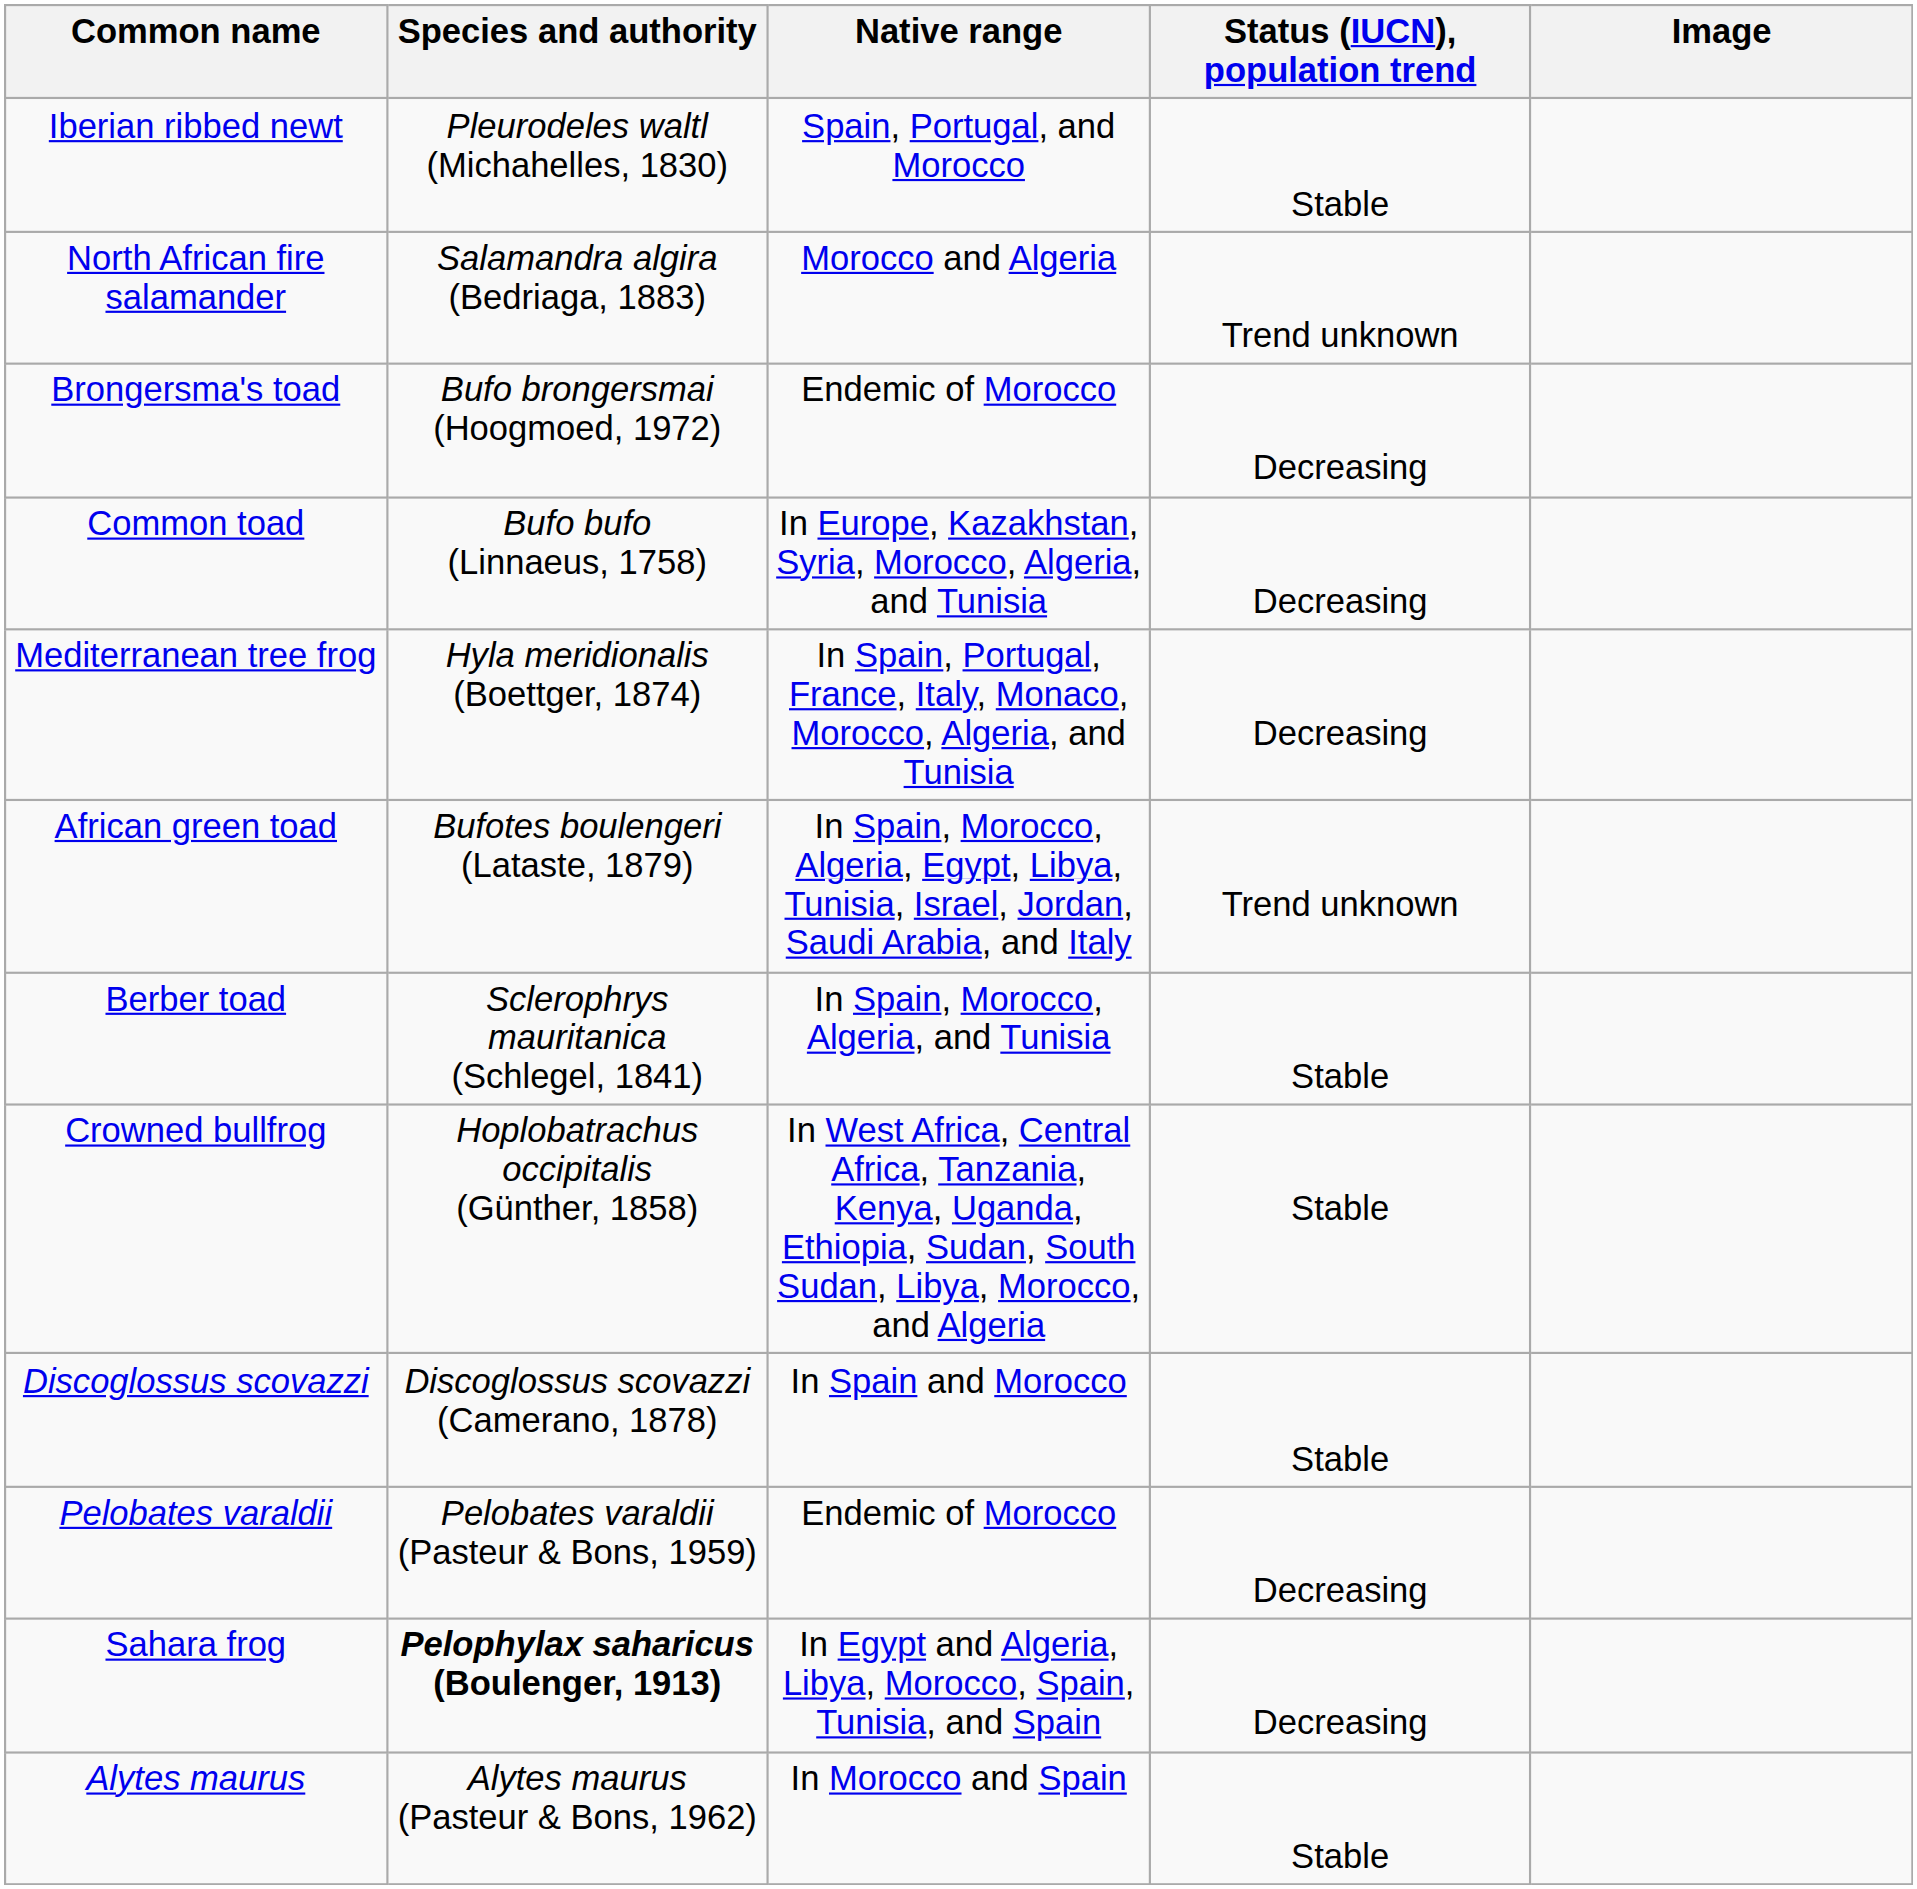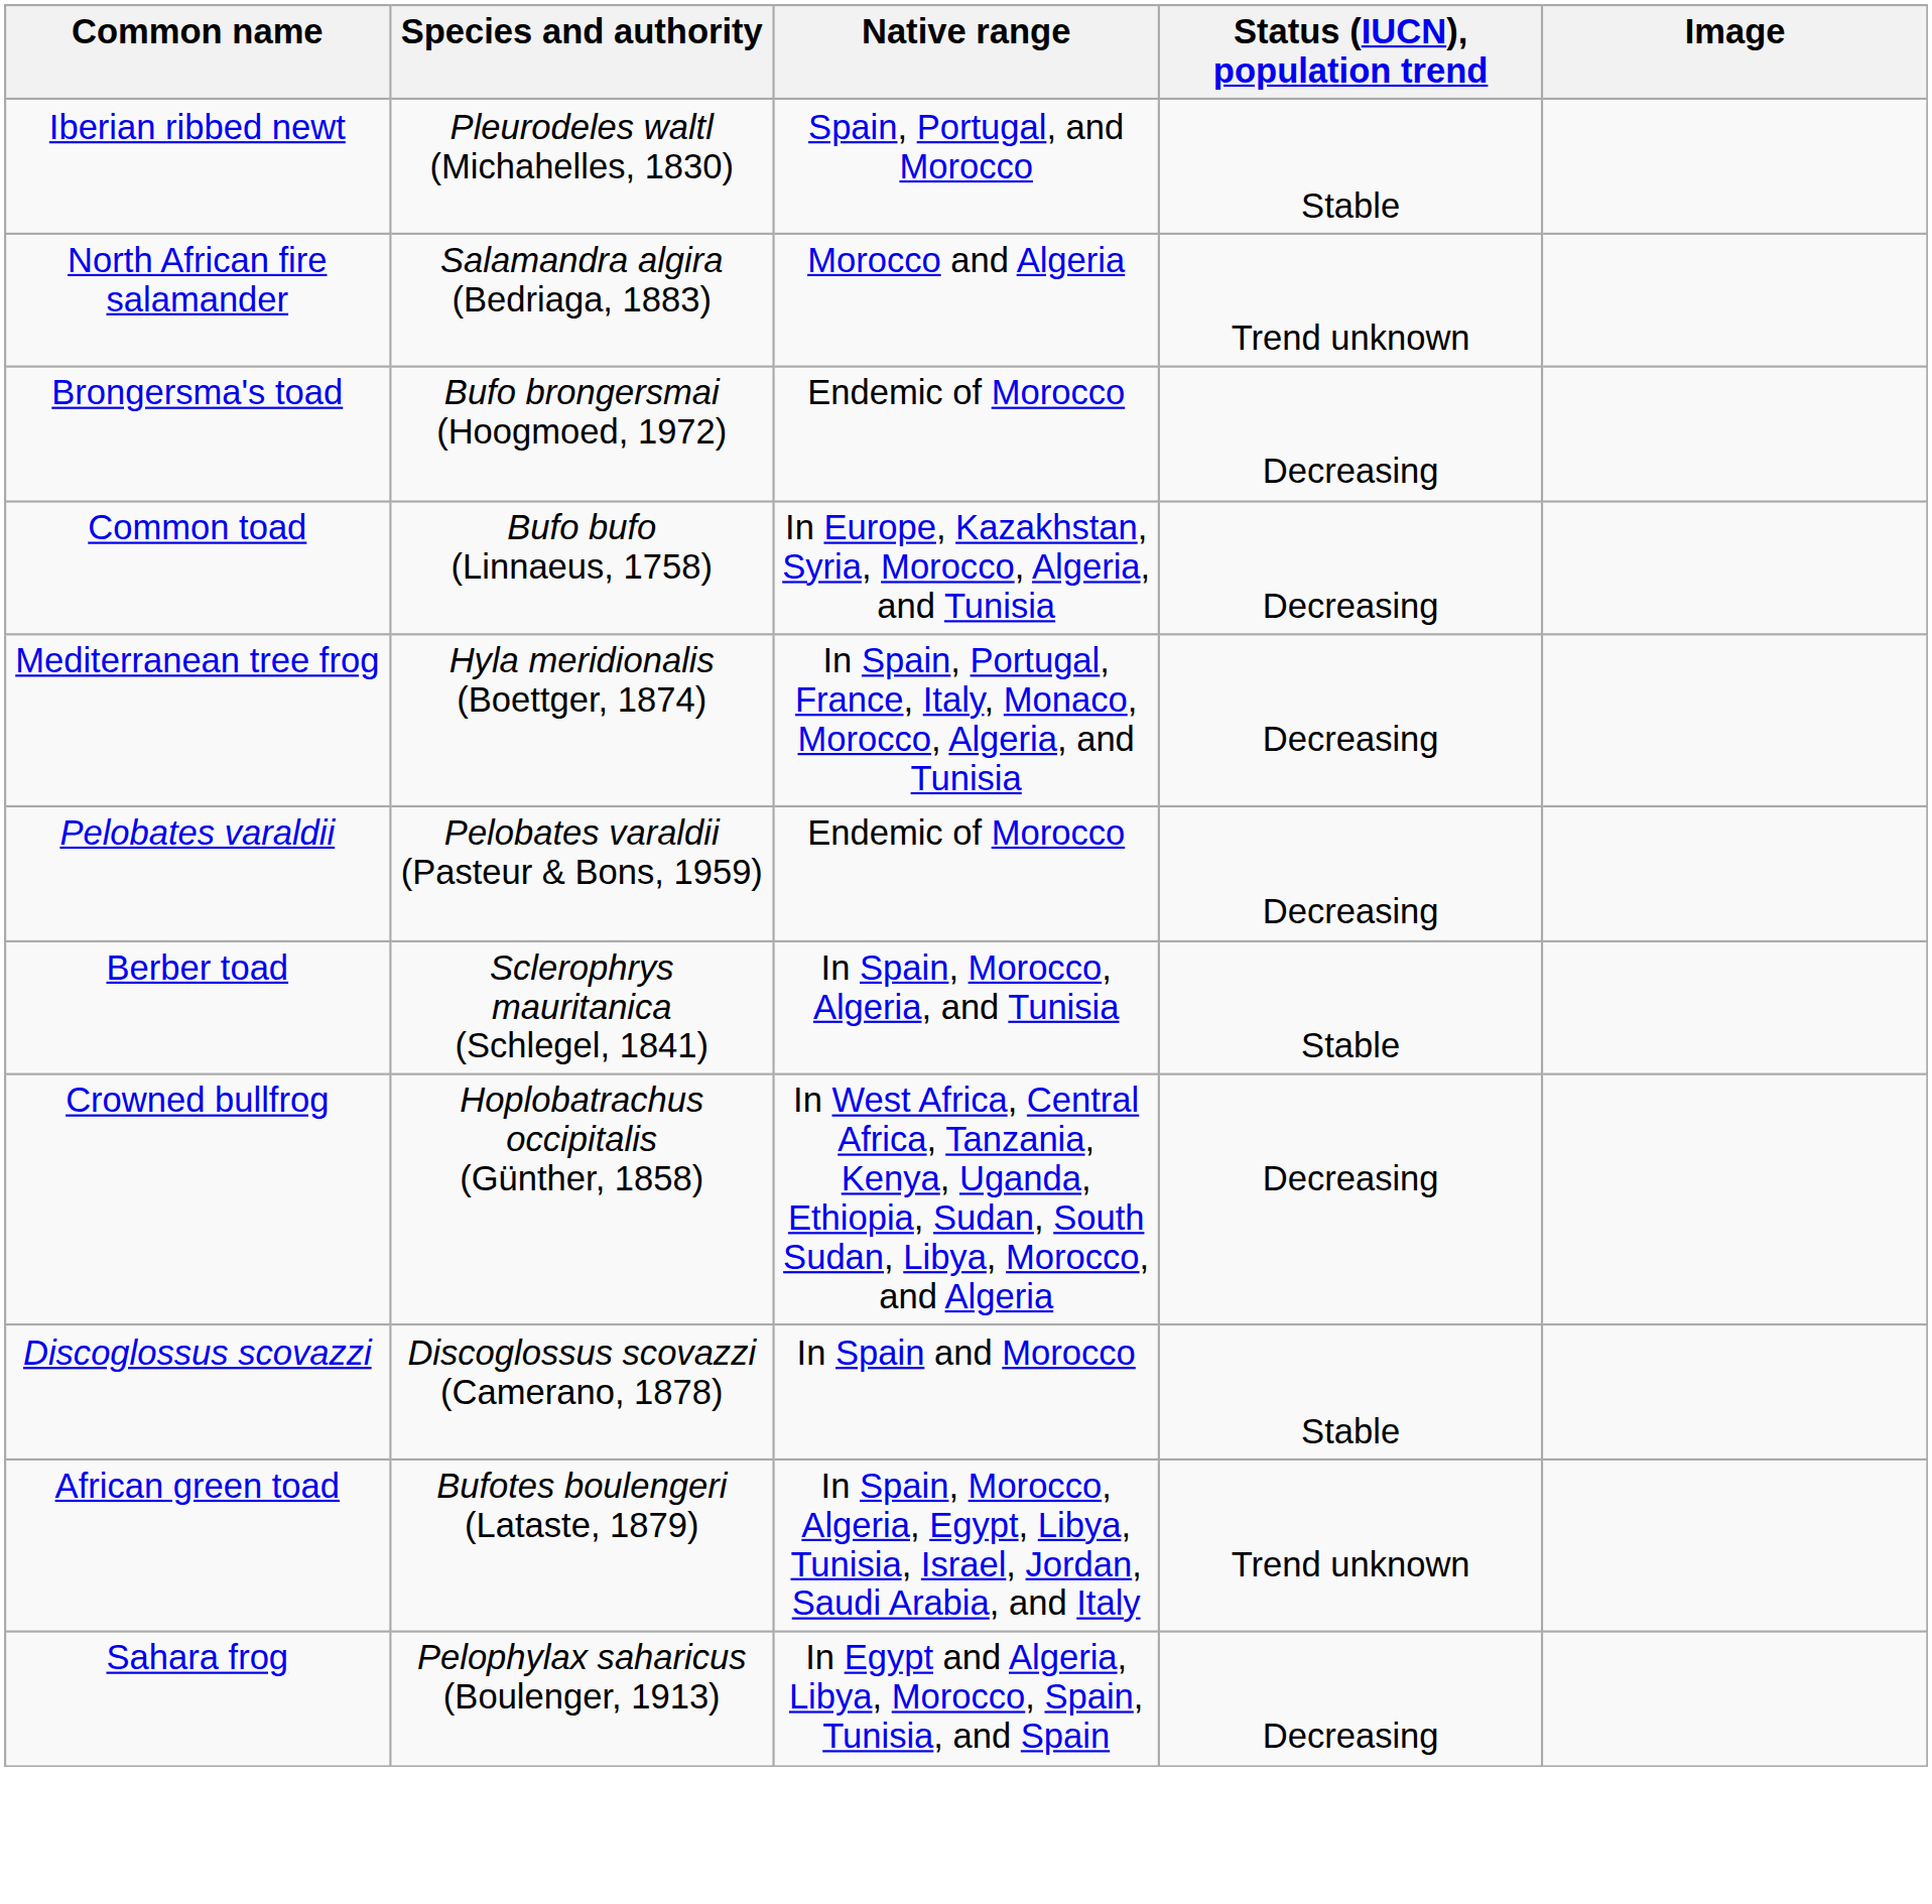rows swapped: Pelobates varaldii <-> African green toad
Crowned bullfrog | Status (IUCN), population trend: Stable -> Decreasing
Sahara frog | Species and authority: bold -> normal
- row: Alytes maurus | Alytes maurus (Pasteur & Bons, 1962) | In Morocco and Spain | Stable
